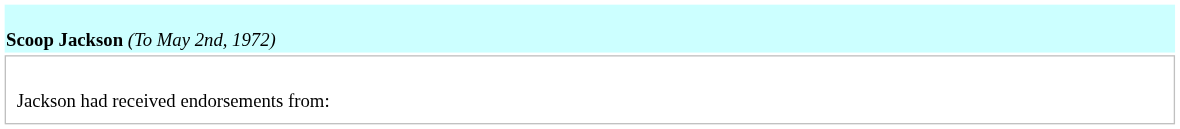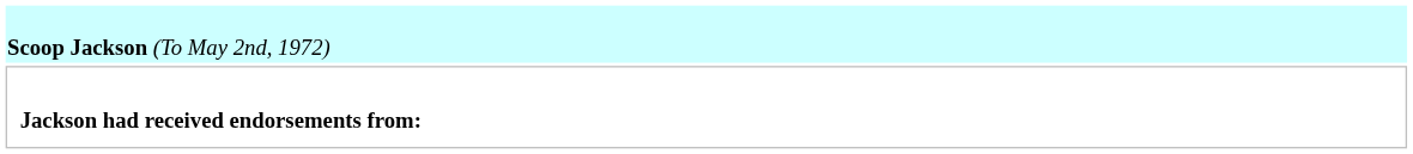row 2 | column 1: normal -> bold
